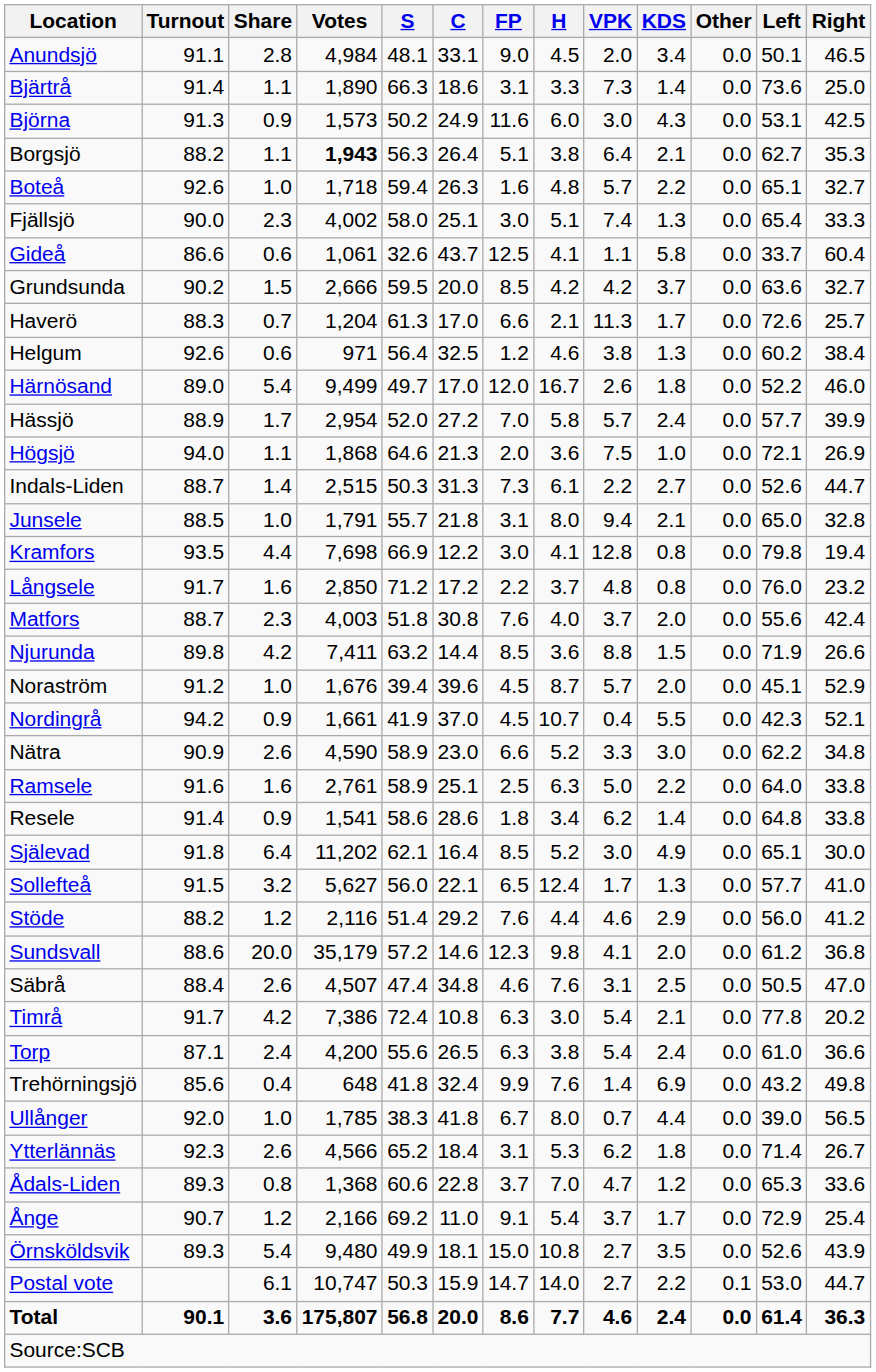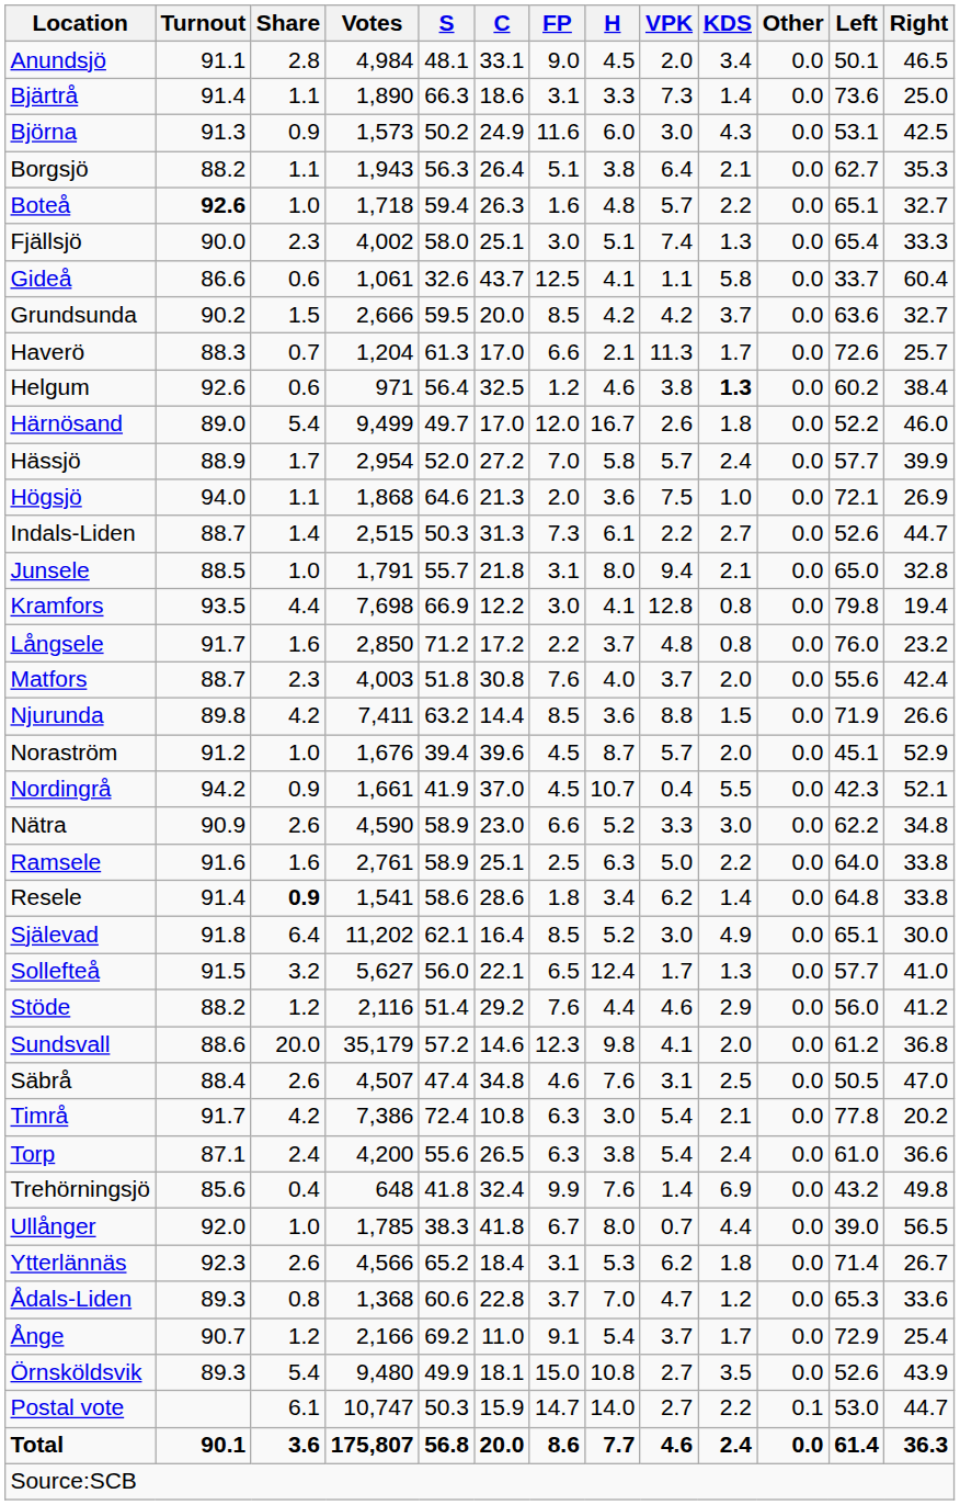Borgsjö | Votes: bold -> normal
Boteå | Turnout: normal -> bold
Helgum | KDS: normal -> bold
Resele | Share: normal -> bold
